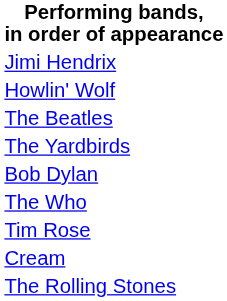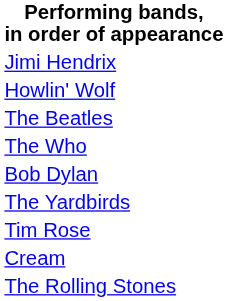row 5 | column 1: The Yardbirds -> The Who
row 7 | column 1: The Who -> The Yardbirds
